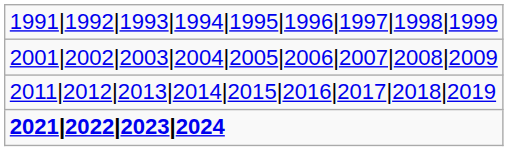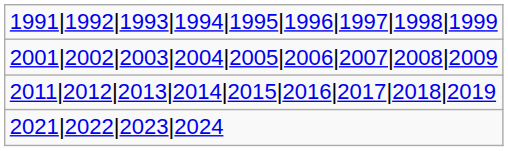row 4 | column 1: bold -> normal
